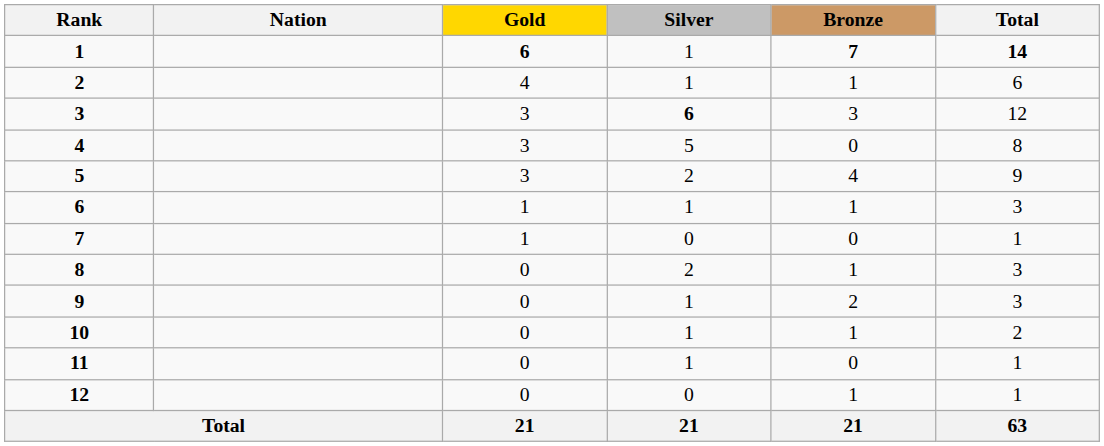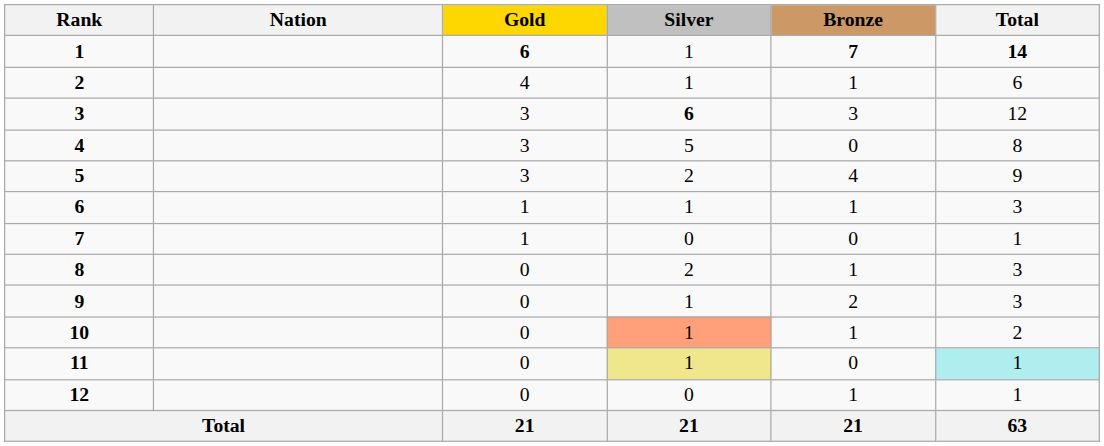10 | Silver: no background -> lightsalmon background
11 | Silver: no background -> khaki background
11 | Total: no background -> paleturquoise background
